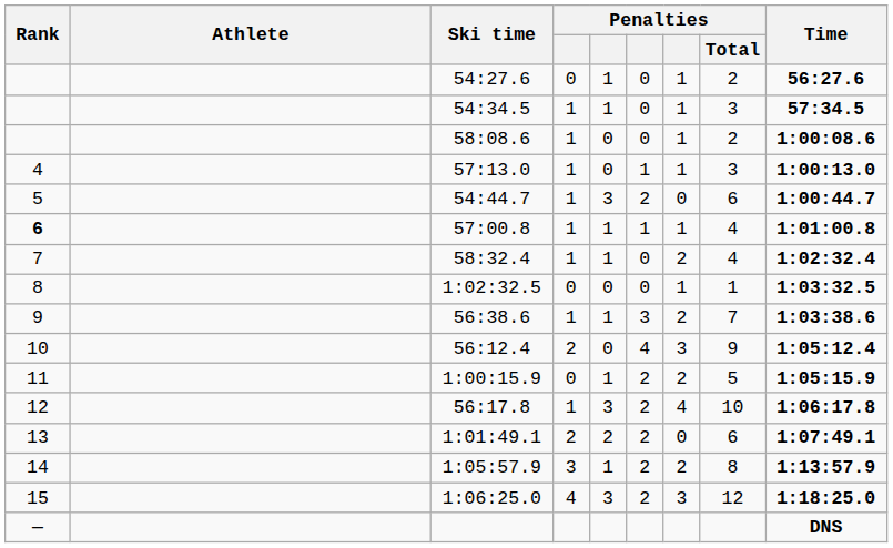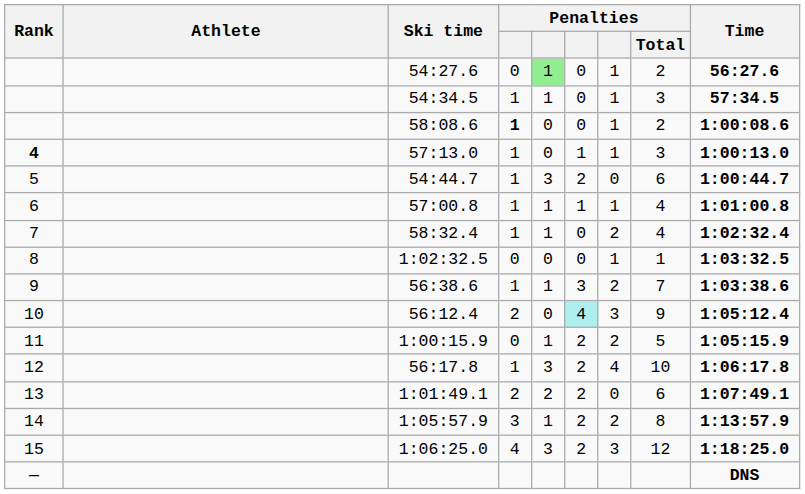54:27.6 | column 5: no background -> lightgreen background
58:08.6 | column 4: normal -> bold
57:13.0 | Rank: normal -> bold
57:00.8 | Rank: bold -> normal
56:12.4 | column 6: no background -> paleturquoise background
